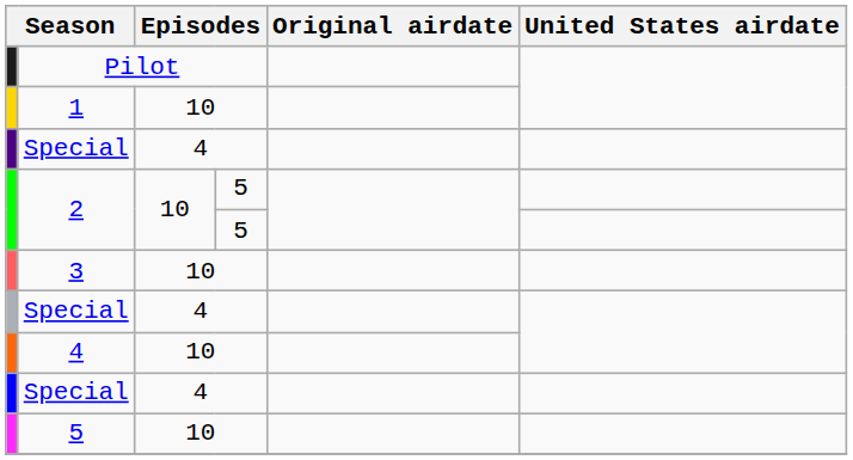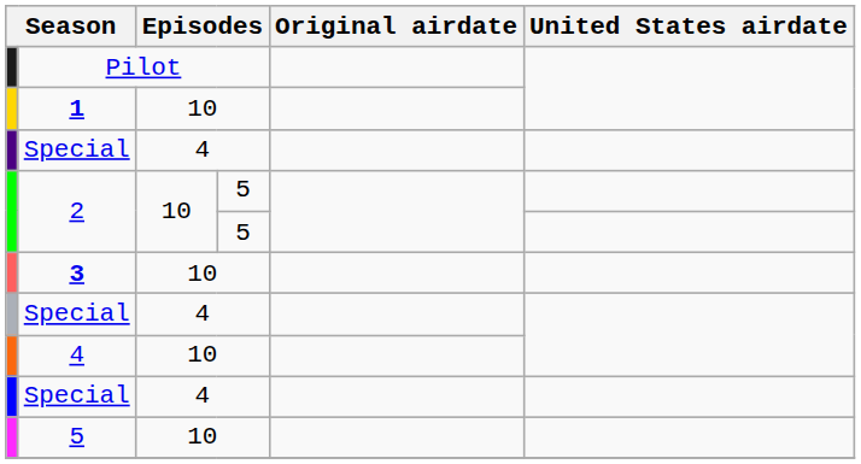1 | column 2: normal -> bold
3 | column 2: normal -> bold
